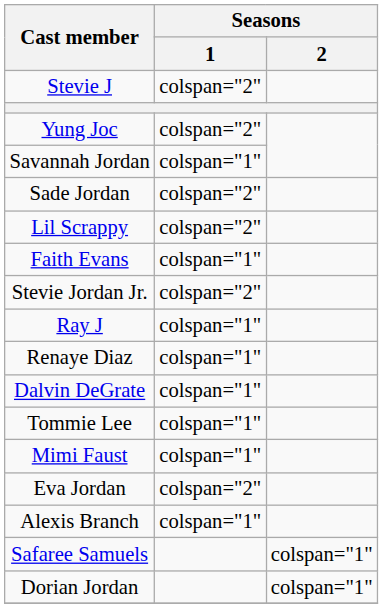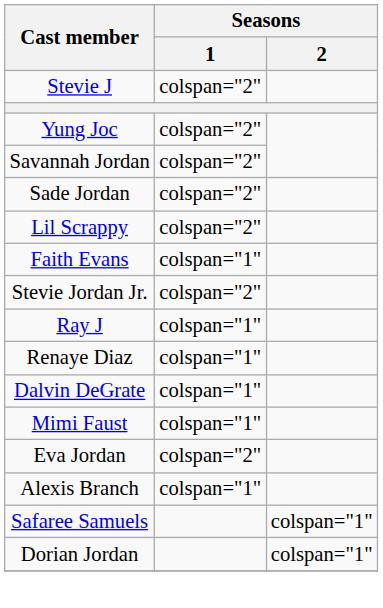Savannah Jordan | Seasons / 1: colspan="1" -> colspan="2"
- row: Tommie Lee | colspan="1"
